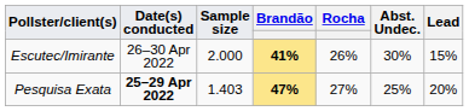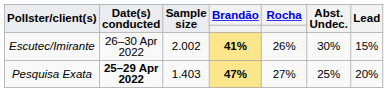Escutec/Imirante | Sample size: 2.000 -> 2.002
